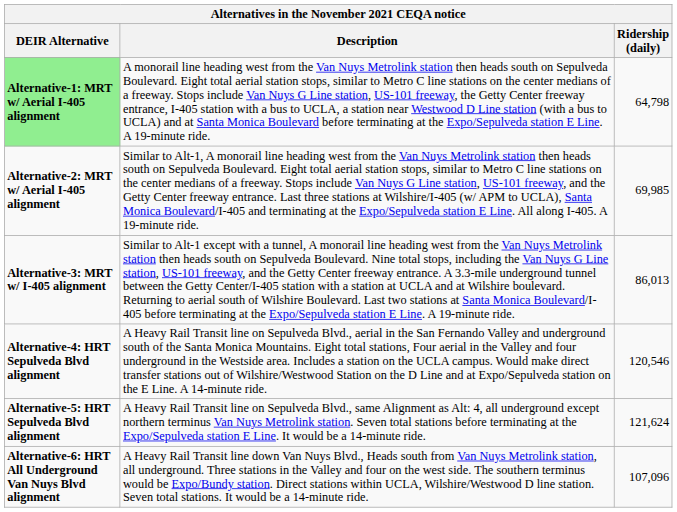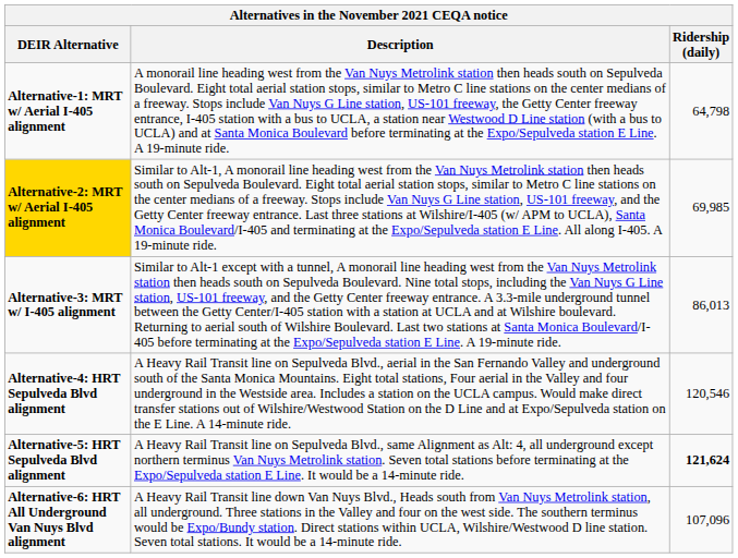row 3 | DEIR Alternative: lightgreen background -> no background
row 4 | DEIR Alternative: no background -> gold background
row 7 | Ridership (daily): normal -> bold
